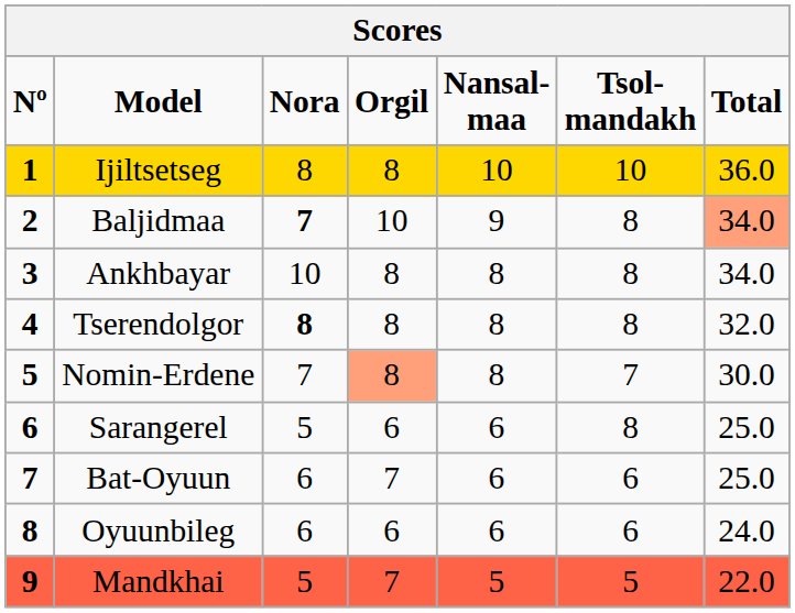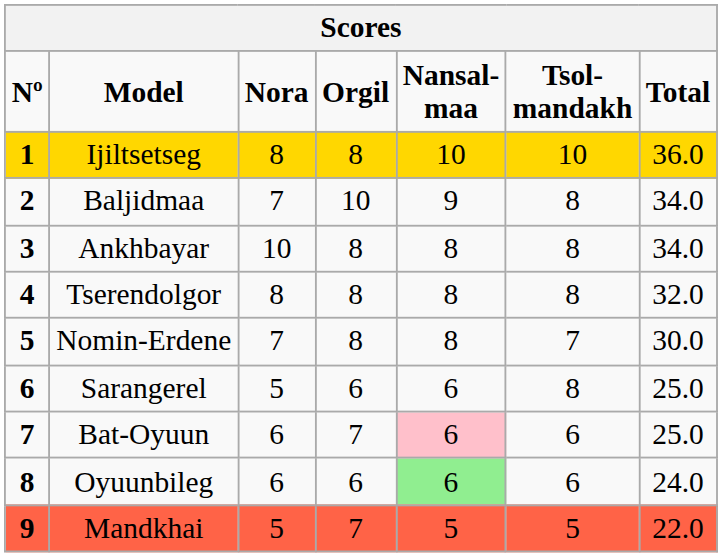Baljidmaa | Nora: bold -> normal
Baljidmaa | Total: lightsalmon background -> no background
Tserendolgor | Nora: bold -> normal
Nomin-Erdene | Orgil: lightsalmon background -> no background
Bat-Oyuun | Nansal- maa: no background -> pink background
Oyuunbileg | Nansal- maa: no background -> lightgreen background
